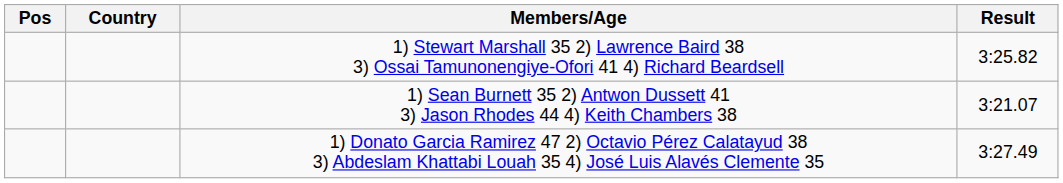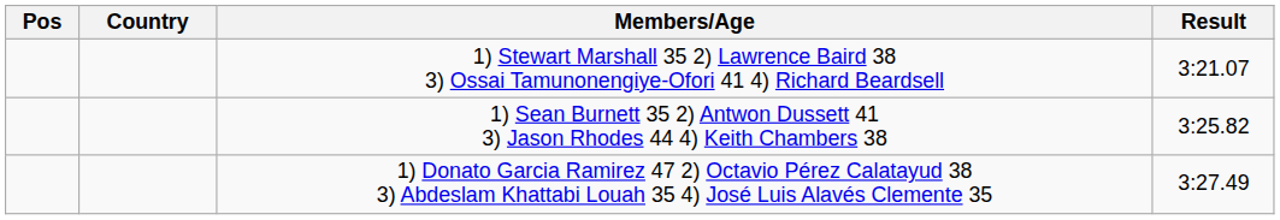row 2 | Result: 3:25.82 -> 3:21.07
row 3 | Result: 3:21.07 -> 3:25.82
